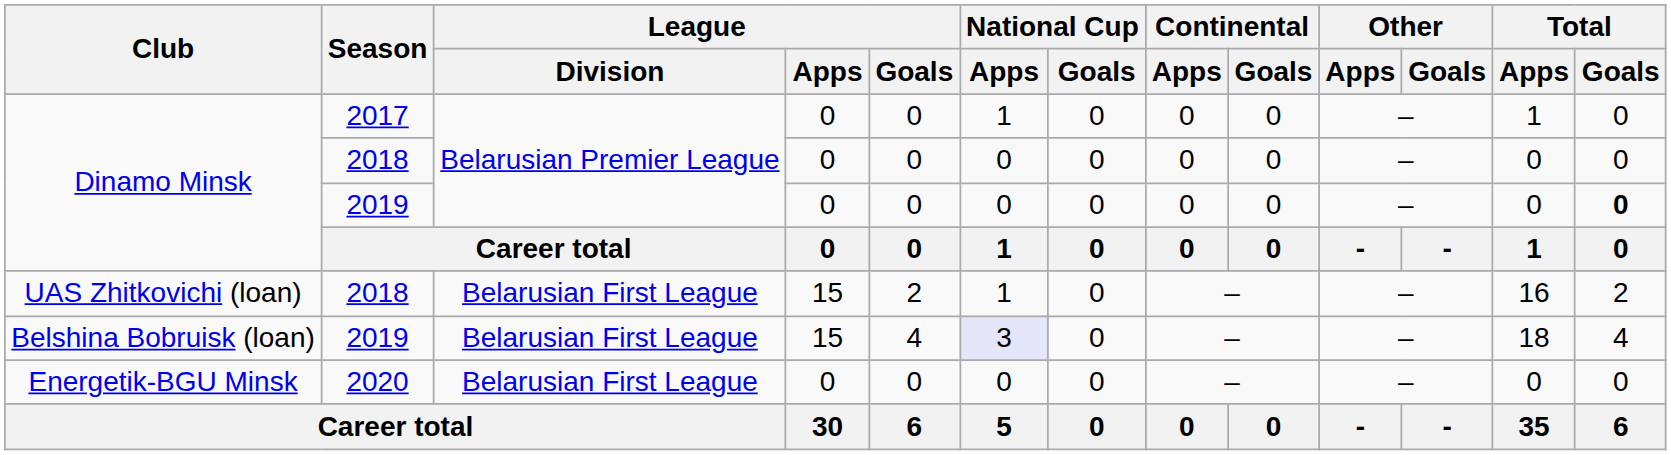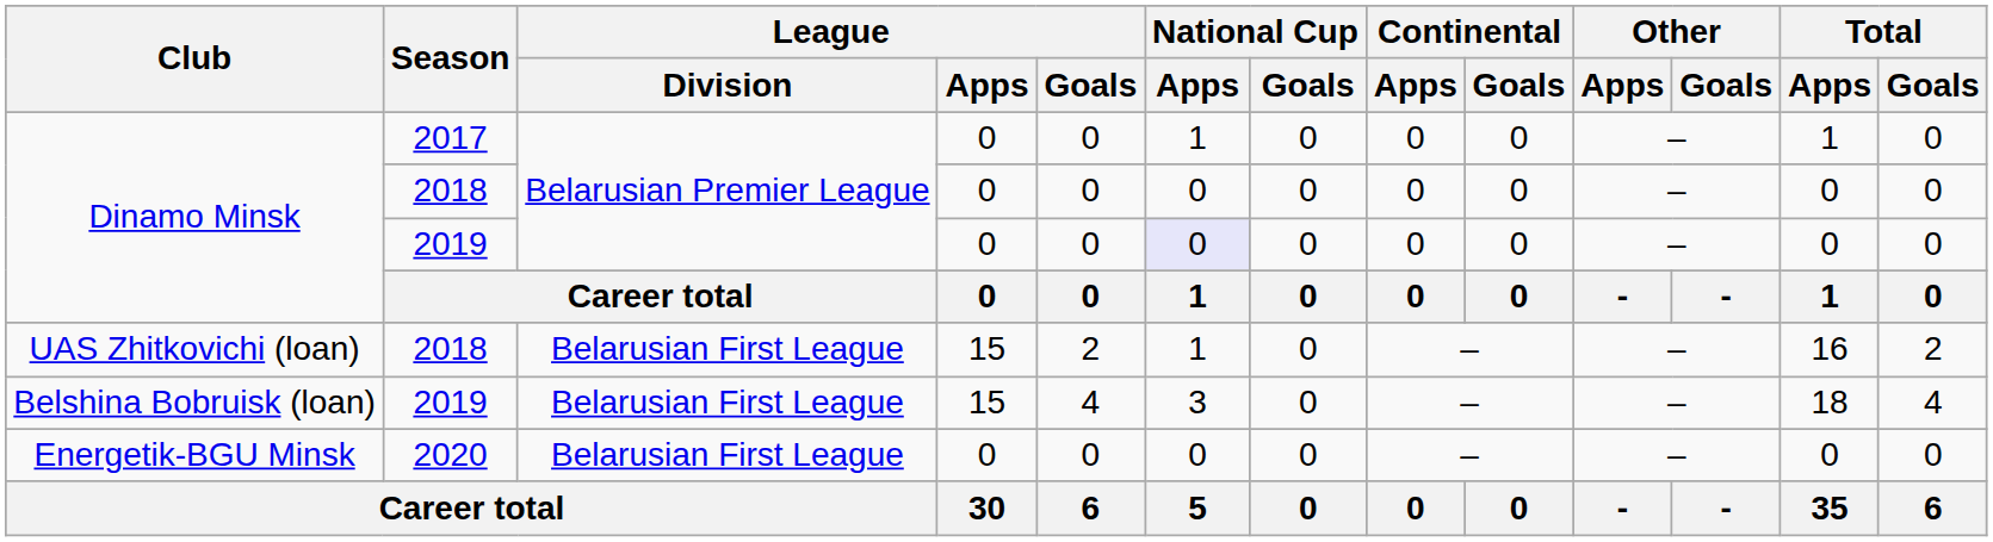Dinamo Minsk / 2019 | National Cup / Apps: no background -> lavender background
Dinamo Minsk / 2019 | Total / Goals: bold -> normal
Belshina Bobruisk (loan) | National Cup / Apps: lavender background -> no background
